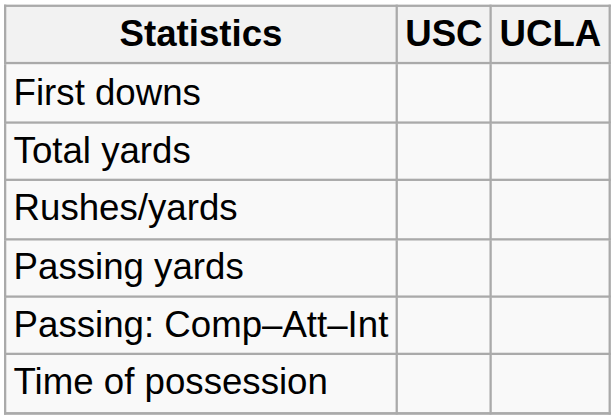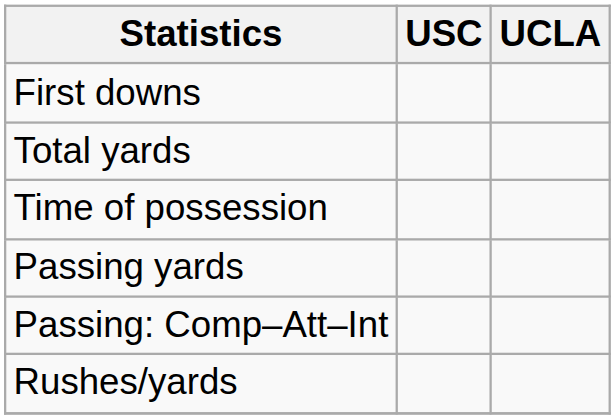rows swapped: Rushes/yards <-> Time of possession
